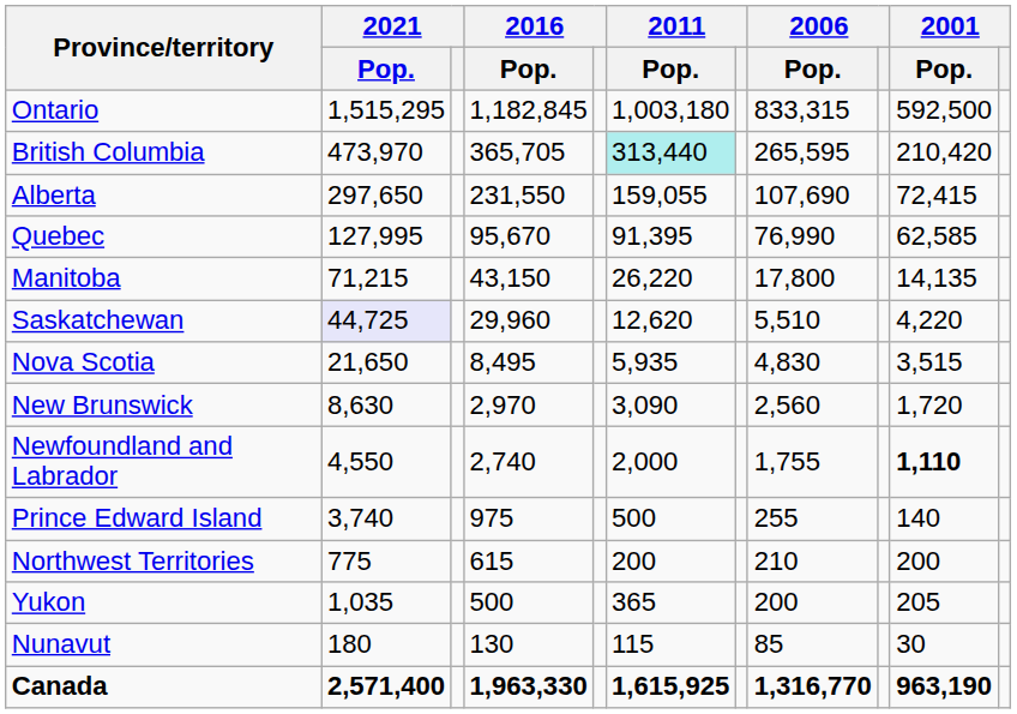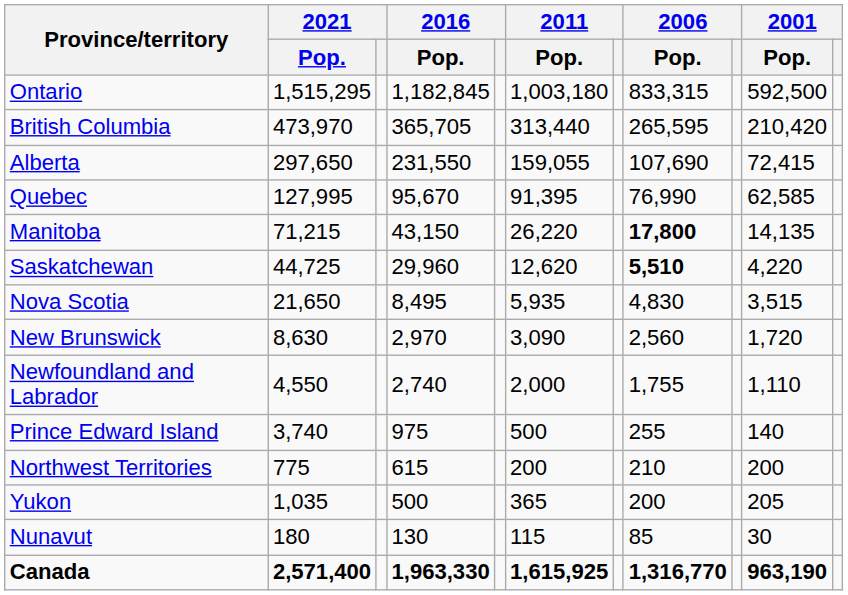British Columbia | 2011 / Pop.: paleturquoise background -> no background
Manitoba | 2006 / Pop.: normal -> bold
Saskatchewan | 2021 / Pop.: lavender background -> no background
Saskatchewan | 2006 / Pop.: normal -> bold
Newfoundland and Labrador | 2001 / Pop.: bold -> normal
